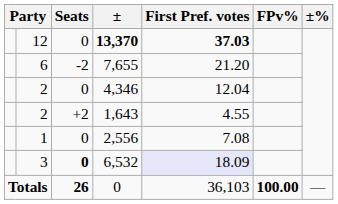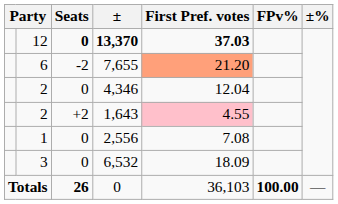13,370 | Seats: normal -> bold
7,655 | First Pref. votes: no background -> lightsalmon background
1,643 | First Pref. votes: no background -> pink background
6,532 | Seats: bold -> normal
6,532 | First Pref. votes: lavender background -> no background
